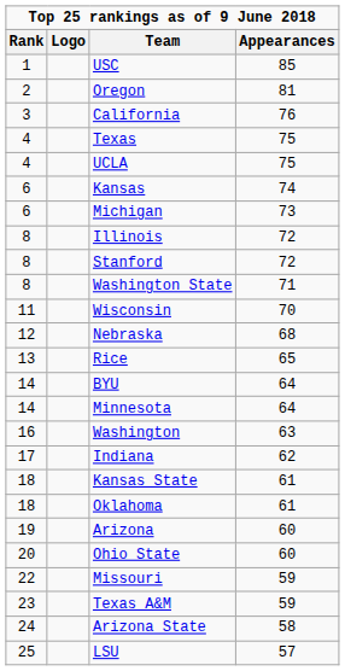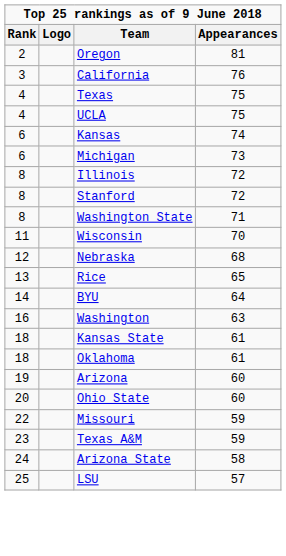- row: 1 | USC | 85
- row: 14 | Minnesota | 64
- row: 17 | Indiana | 62
